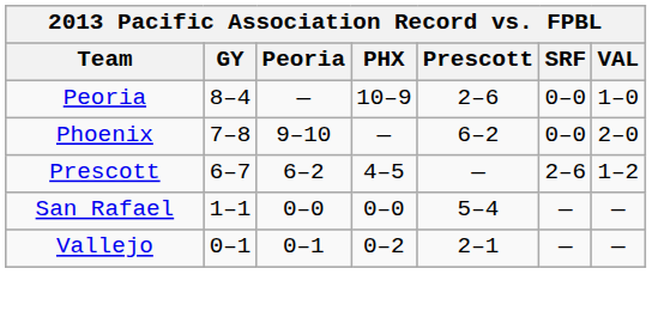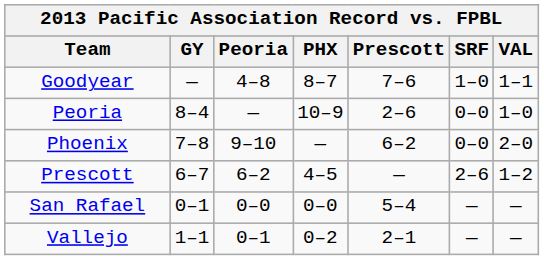+ row: Goodyear | — | 4–8 | 8–7 | 7–6 | 1–0 | 1–1
San Rafael | GY: 1–1 -> 0–1
Vallejo | GY: 0–1 -> 1–1
